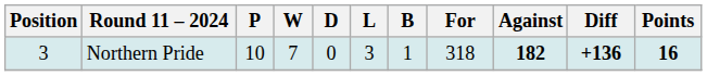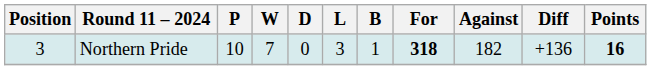Northern Pride | For: normal -> bold
Northern Pride | Against: bold -> normal
Northern Pride | Diff: bold -> normal
